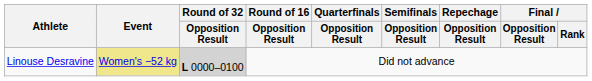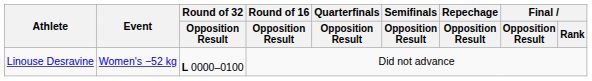Linouse Desravine | Event: khaki background -> no background
Linouse Desravine | Round of 32 / Opposition Result: lightgrey background -> no background
